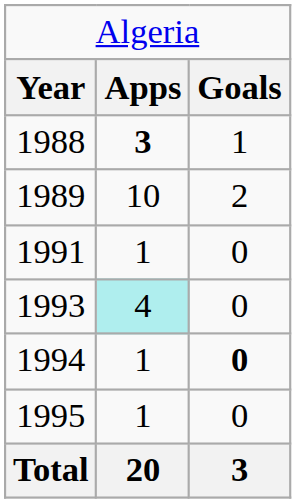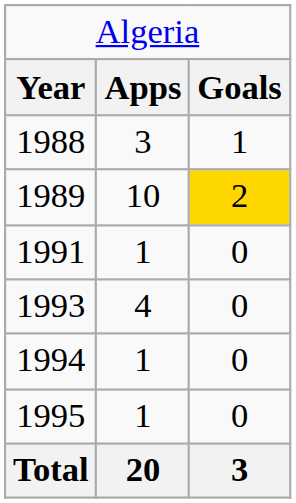1988 | column 2: bold -> normal
1989 | column 3: no background -> gold background
1993 | column 2: paleturquoise background -> no background
1994 | column 3: bold -> normal
